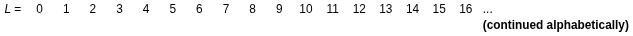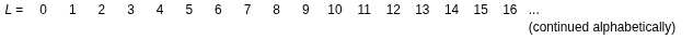row 2 | column 19: bold -> normal
